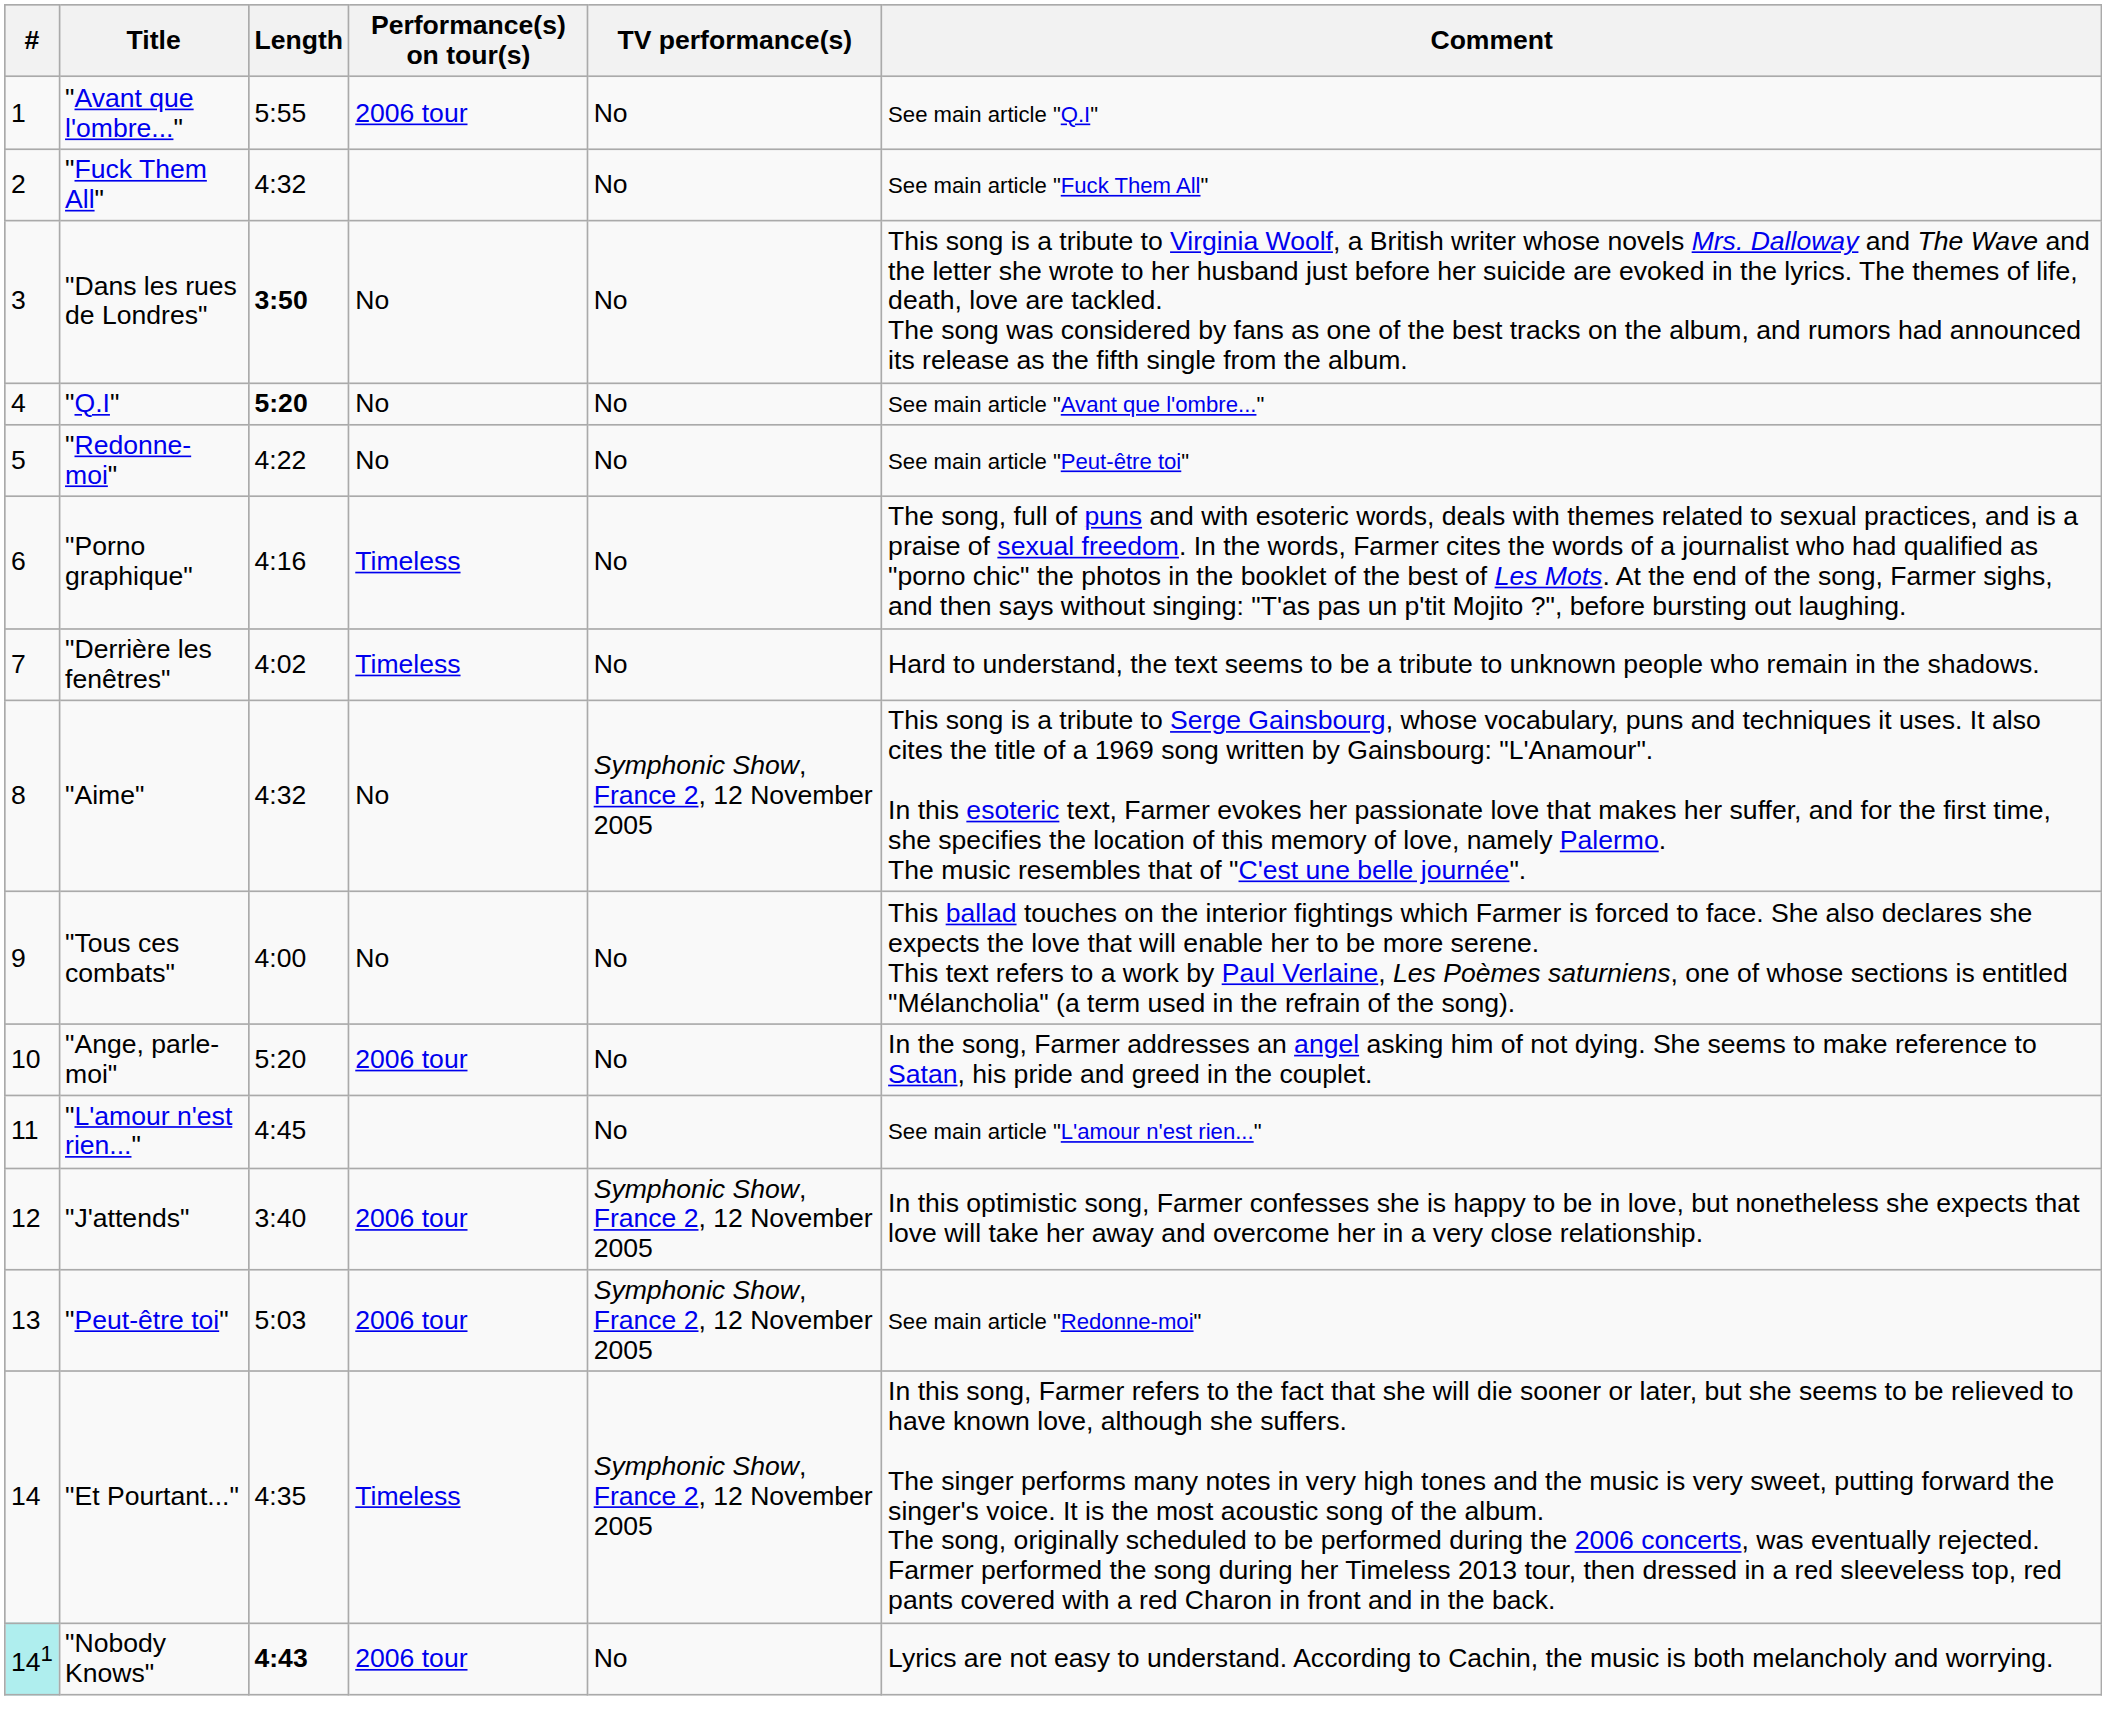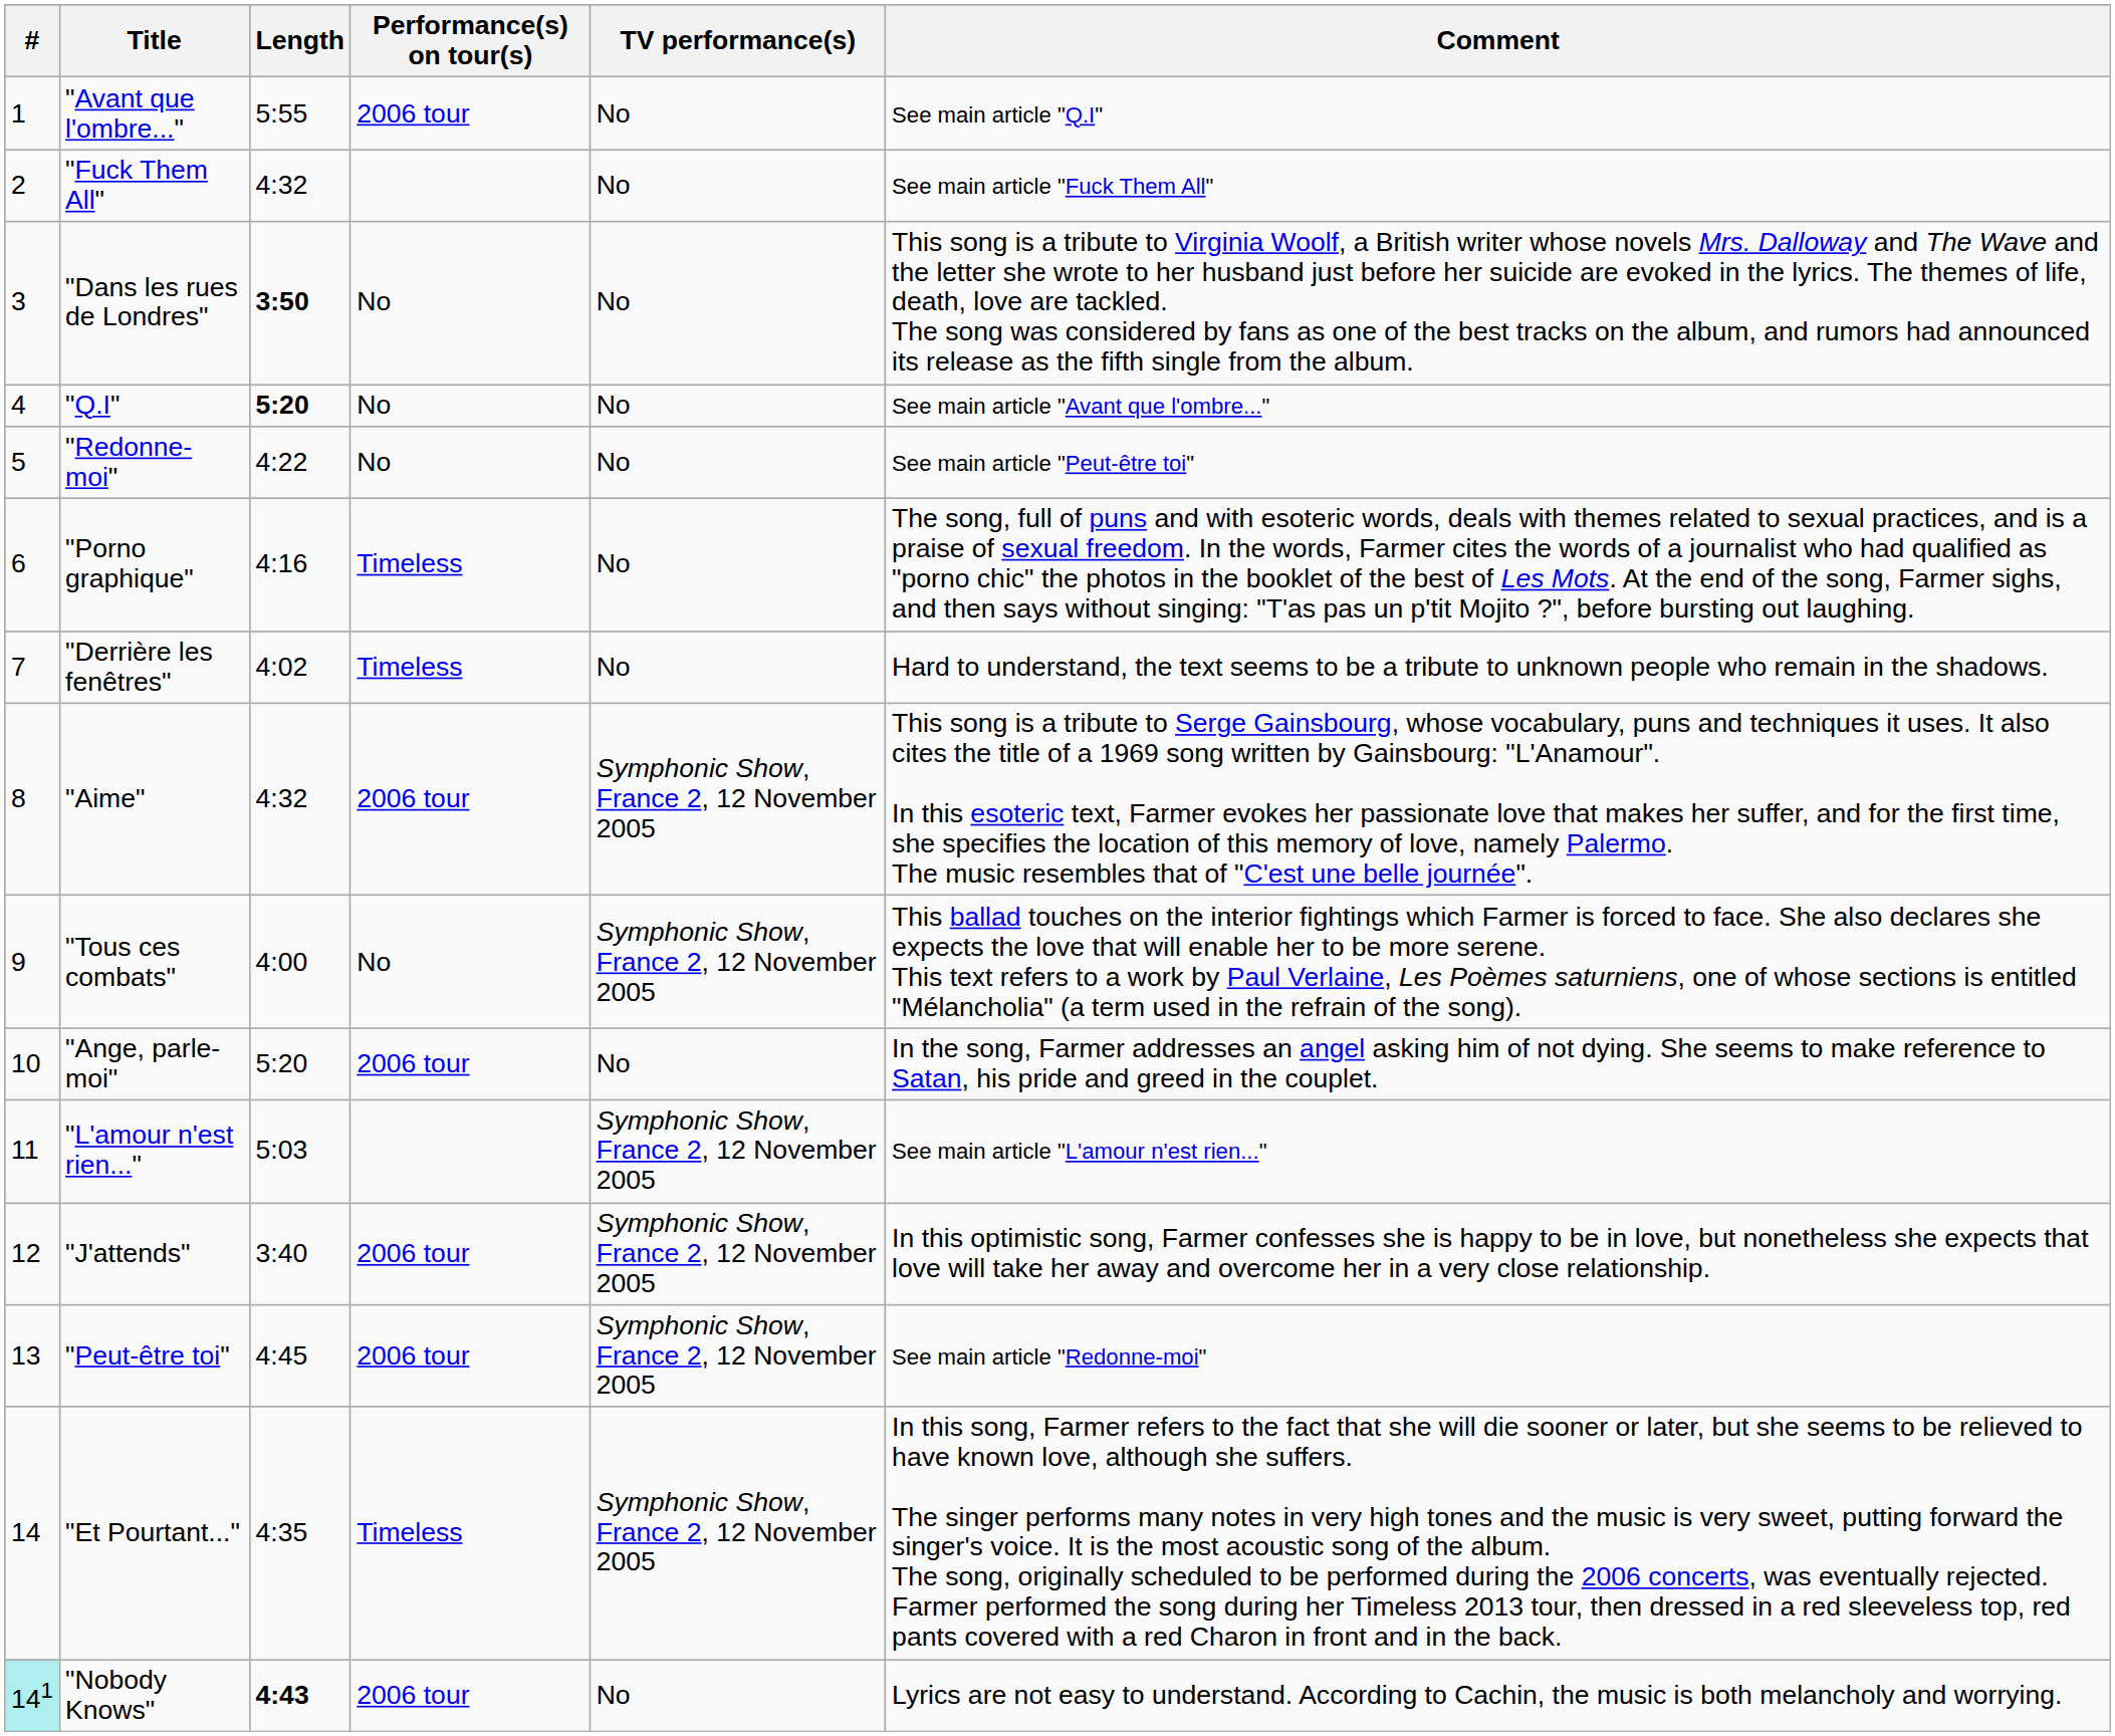"Aime" | Performance(s) on tour(s): No -> 2006 tour
"Tous ces combats" | TV performance(s): No -> Symphonic Show, France 2, 12 November 2005
"L'amour n'est rien..." | Length: 4:45 -> 5:03
"L'amour n'est rien..." | TV performance(s): No -> Symphonic Show, France 2, 12 November 2005
"Peut-être toi" | Length: 5:03 -> 4:45
